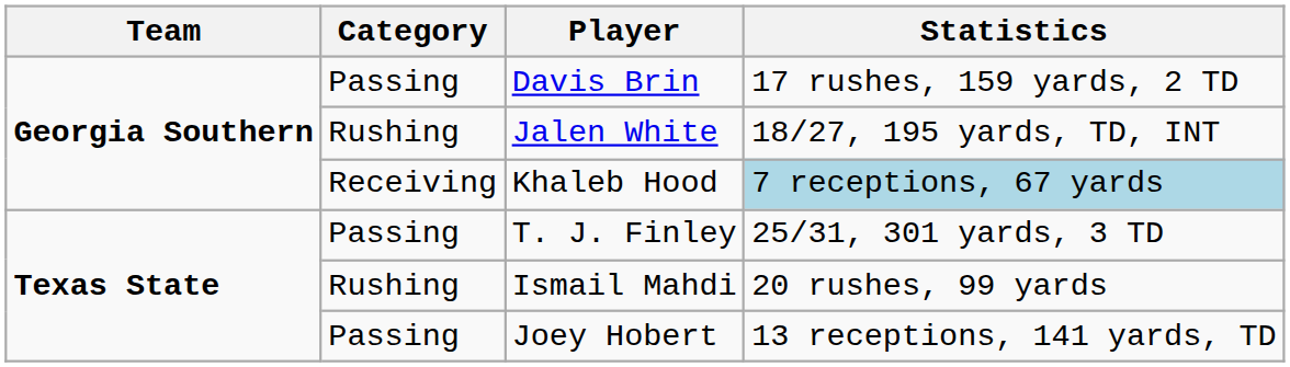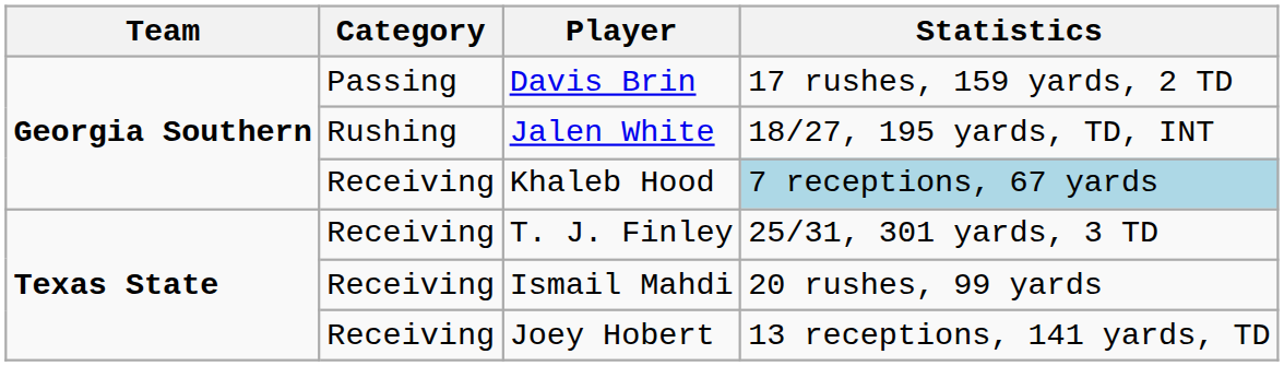T. J. Finley | Category: Passing -> Receiving
Ismail Mahdi | Category: Rushing -> Receiving
Joey Hobert | Category: Passing -> Receiving
